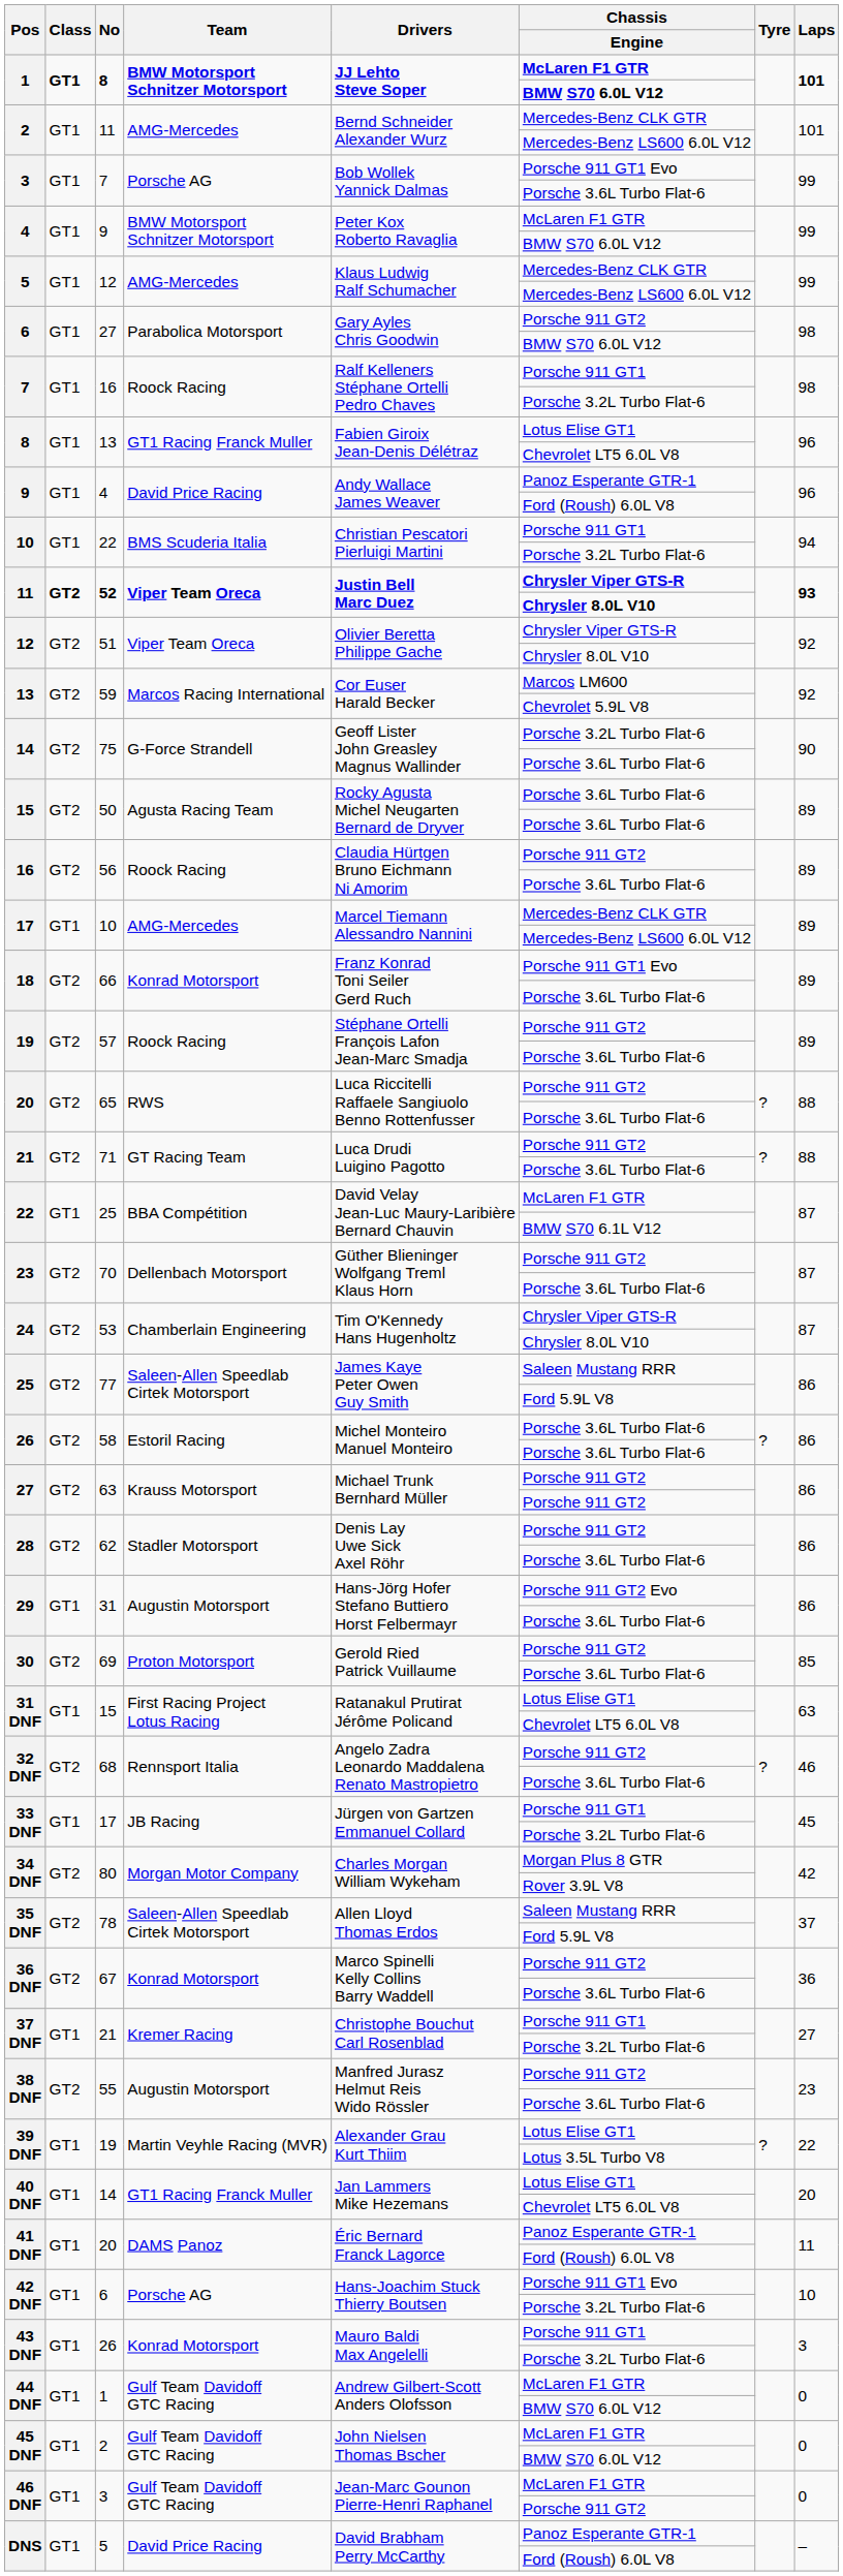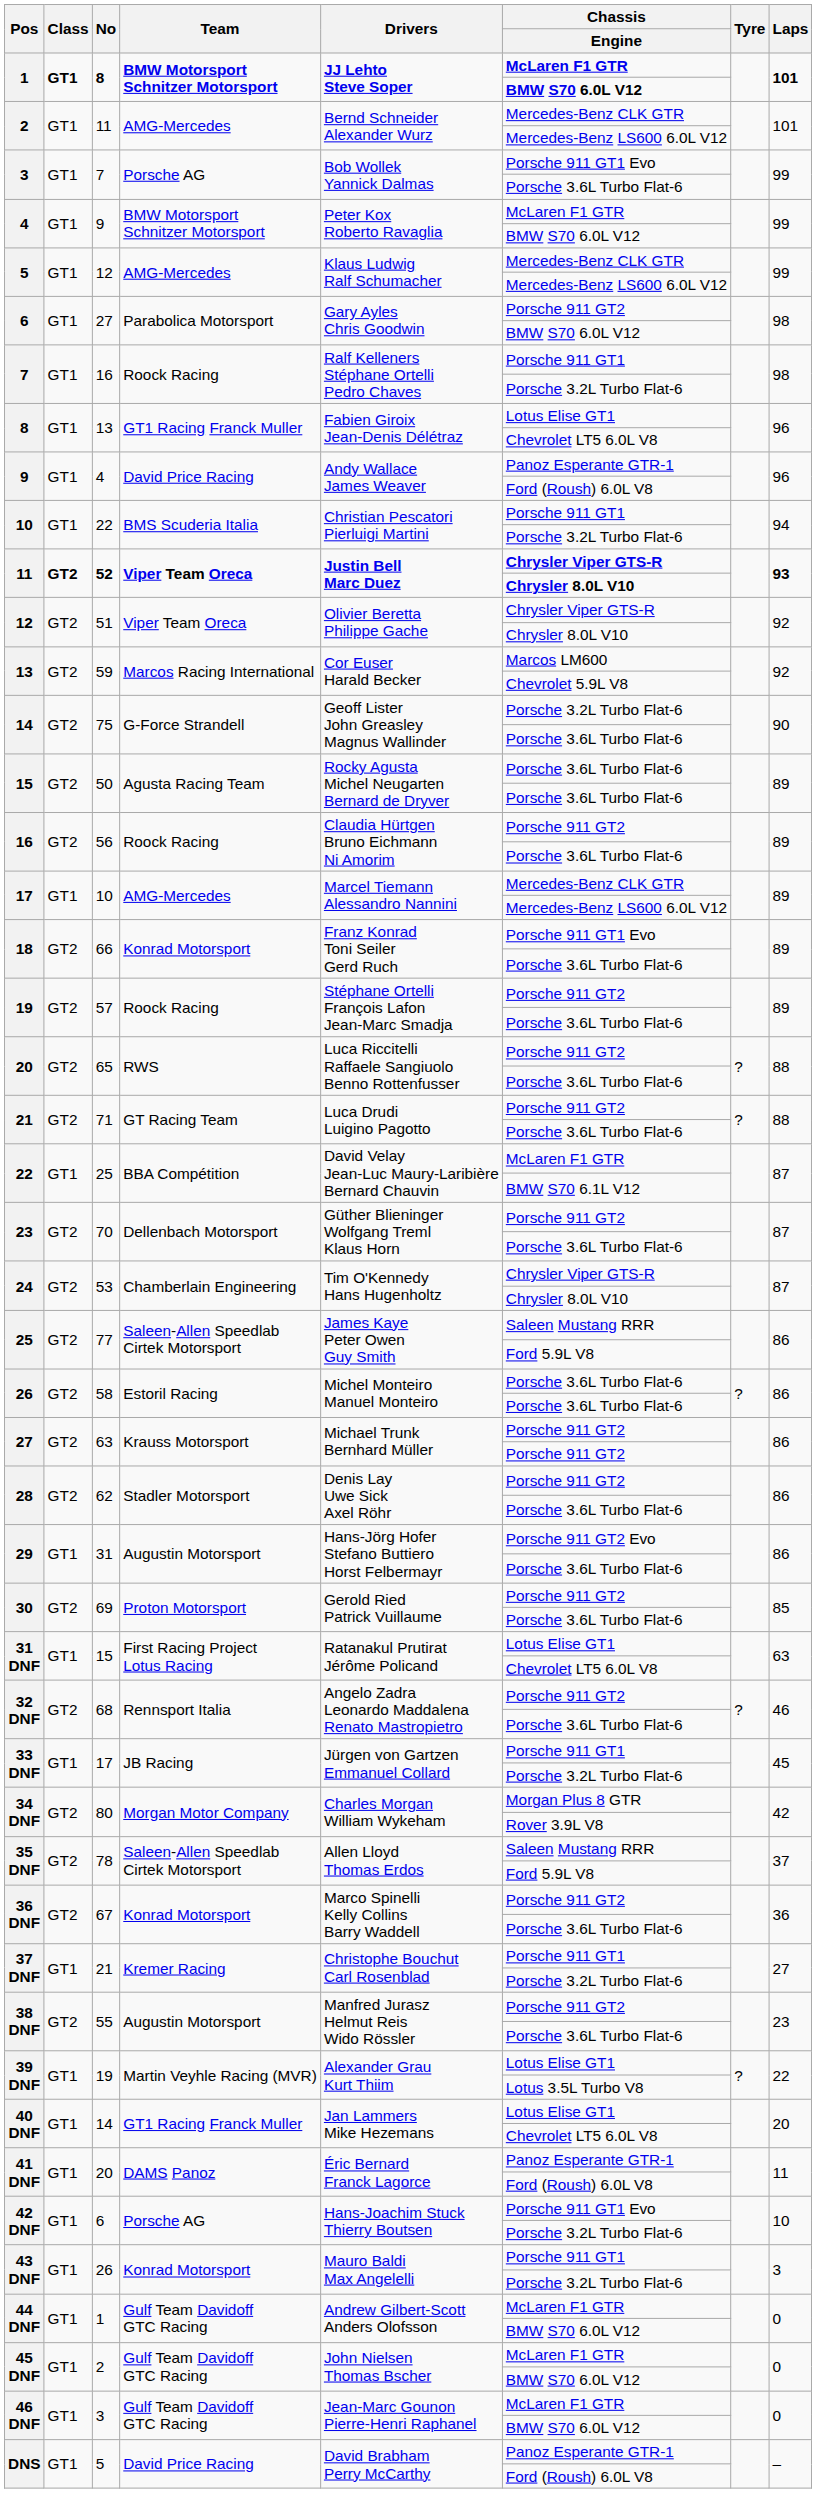row 94 | Chassis / Engine: Porsche 911 GT2 -> BMW S70 6.0L V12
